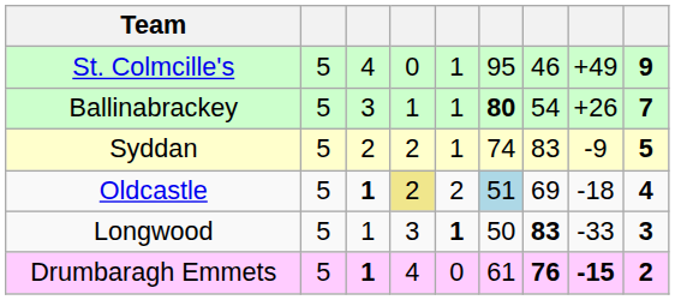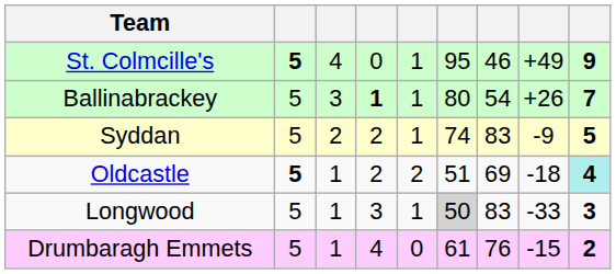St. Colmcille's | column 2: normal -> bold
Ballinabrackey | column 4: normal -> bold
Ballinabrackey | column 6: bold -> normal
Oldcastle | column 2: normal -> bold
Oldcastle | column 3: bold -> normal
Oldcastle | column 4: khaki background -> no background
Oldcastle | column 6: lightblue background -> no background
Oldcastle | column 9: no background -> paleturquoise background
Longwood | column 5: bold -> normal
Longwood | column 6: no background -> lightgrey background
Longwood | column 7: bold -> normal
Drumbaragh Emmets | column 3: bold -> normal
Drumbaragh Emmets | column 7: bold -> normal
Drumbaragh Emmets | column 8: bold -> normal
